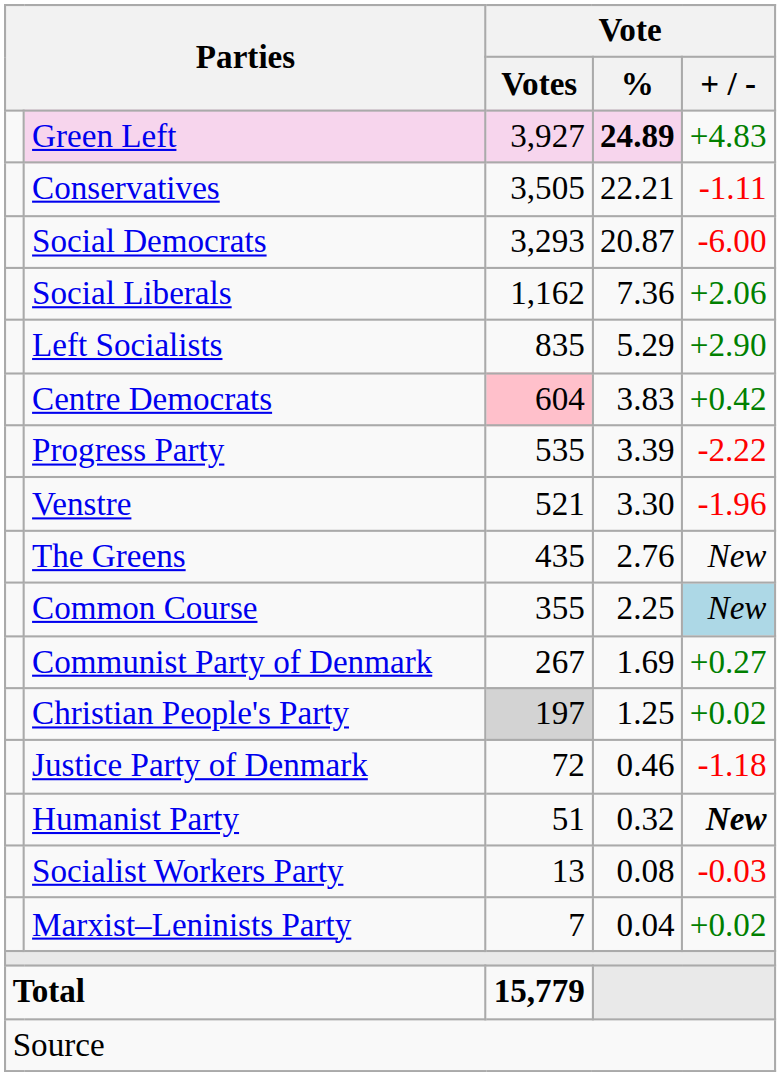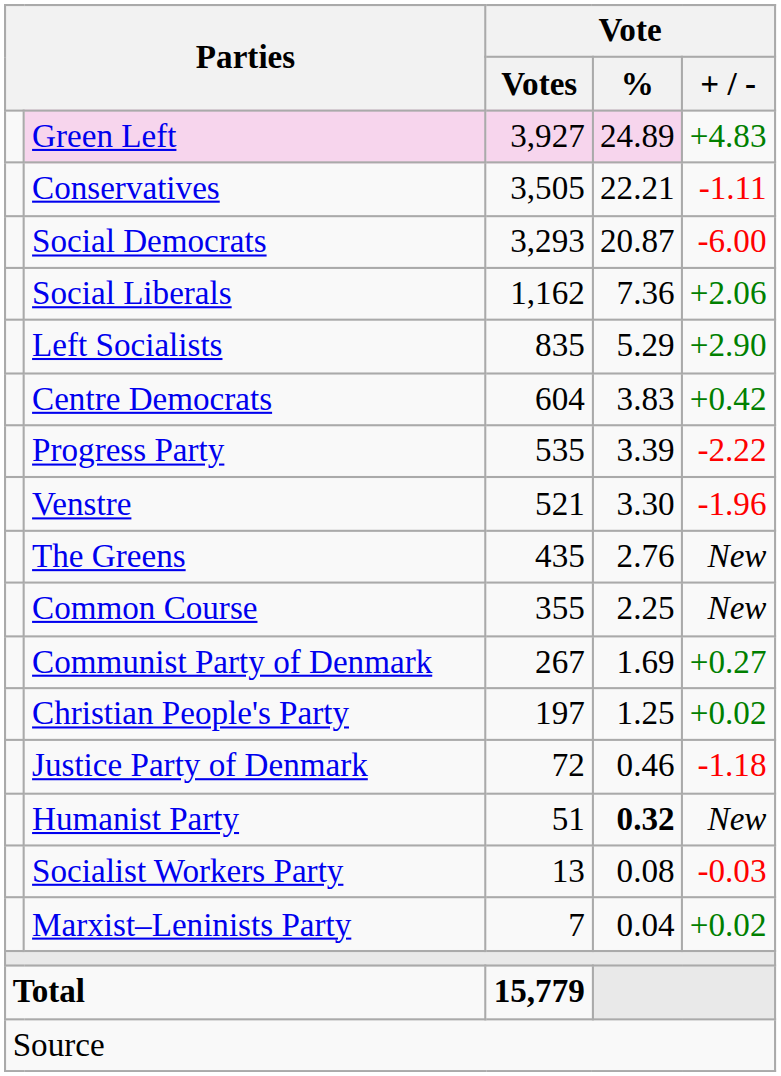Green Left | Vote / %: bold -> normal
Centre Democrats | Vote / Votes: pink background -> no background
Common Course | Vote / + / -: lightblue background -> no background
Christian People's Party | Vote / Votes: lightgrey background -> no background
Humanist Party | Vote / %: normal -> bold
Humanist Party | Vote / + / -: bold -> normal
